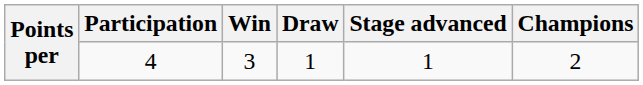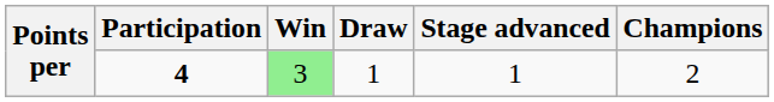row 2 | Participation: normal -> bold
row 2 | Win: no background -> lightgreen background
